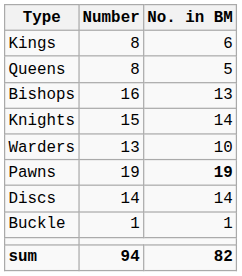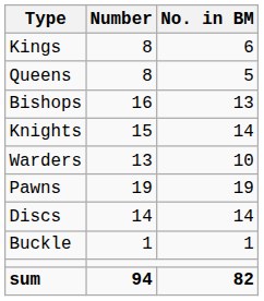Pawns | No. in BM: bold -> normal
